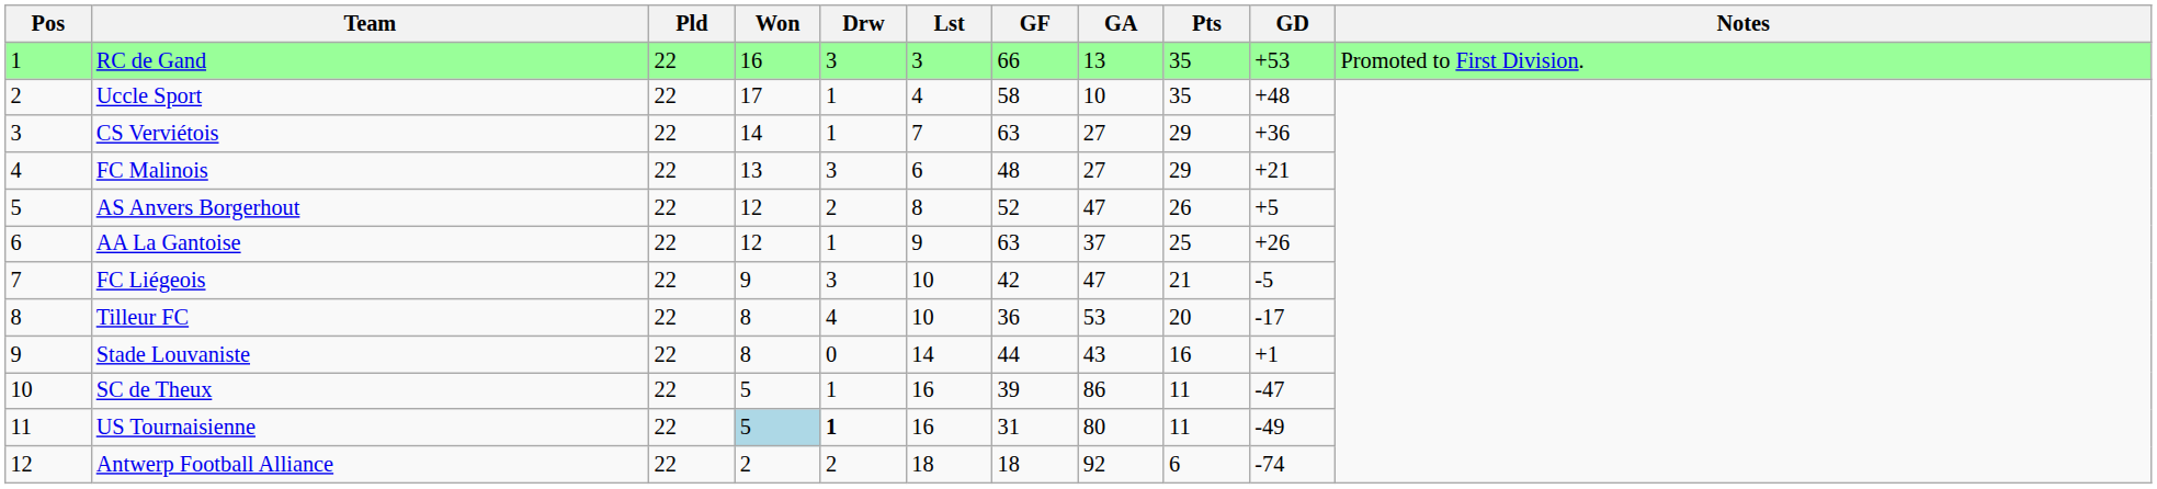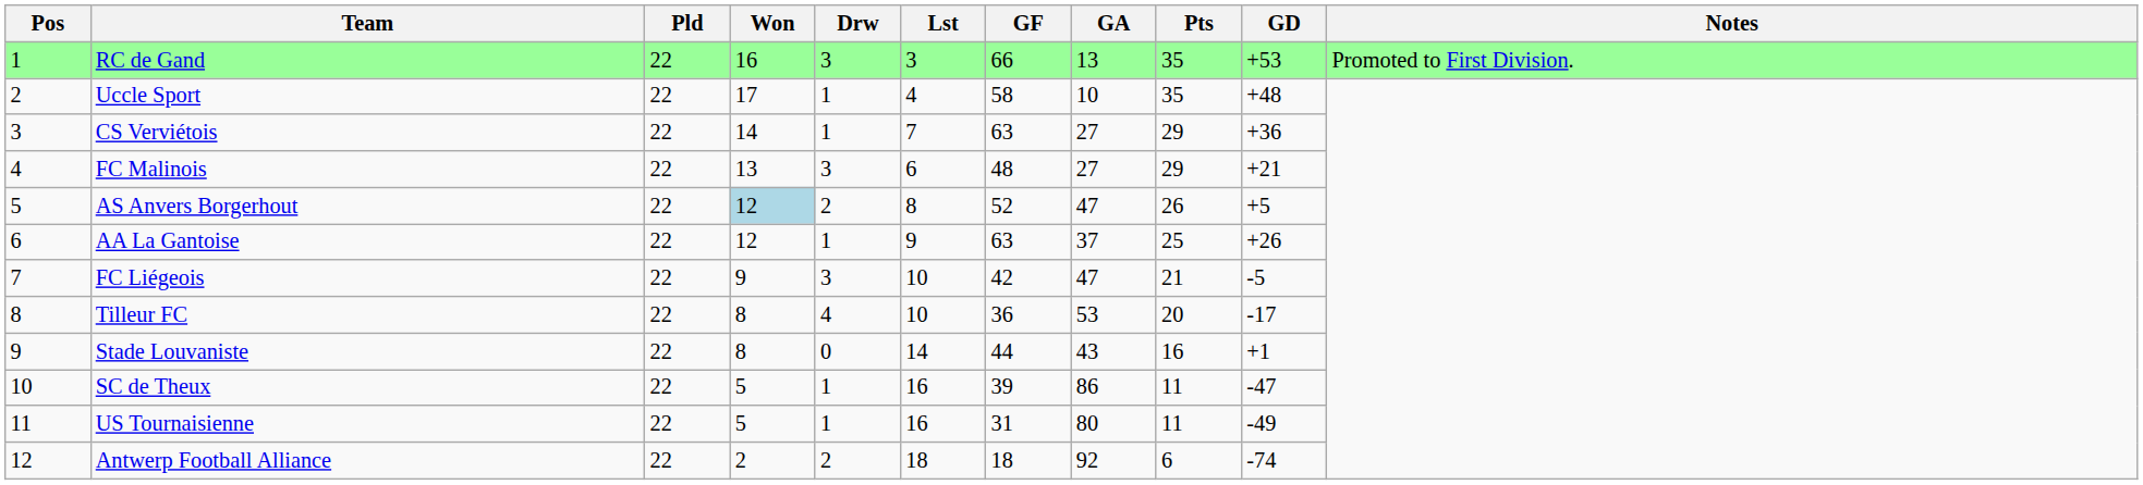AS Anvers Borgerhout | Won: no background -> lightblue background
US Tournaisienne | Won: lightblue background -> no background
US Tournaisienne | Drw: bold -> normal
